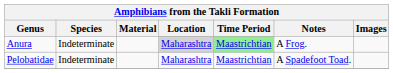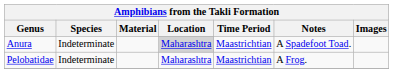Anura | Time Period: lightgreen background -> no background
Anura | Notes: A Frog. -> A Spadefoot Toad.
Pelobatidae | Notes: A Spadefoot Toad. -> A Frog.
